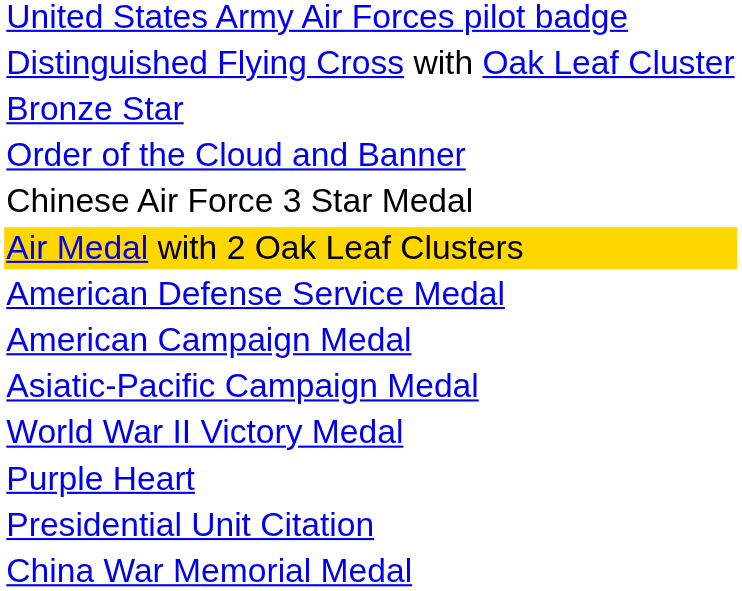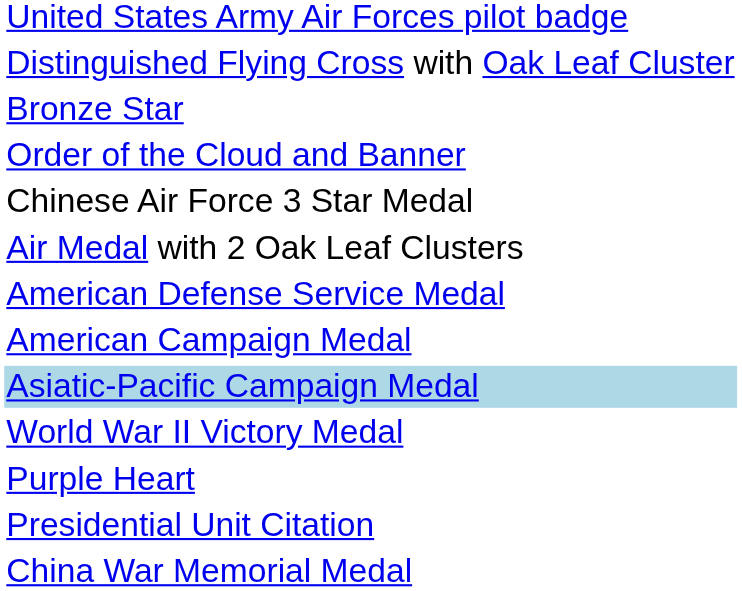row 6 | column 1: gold background -> no background
row 9 | column 1: no background -> lightblue background
